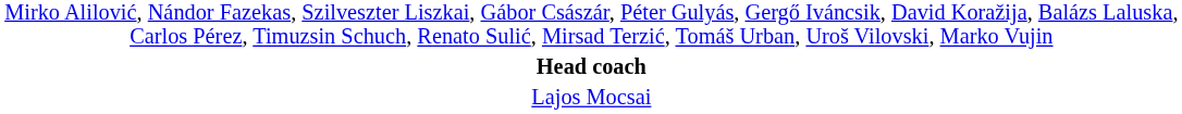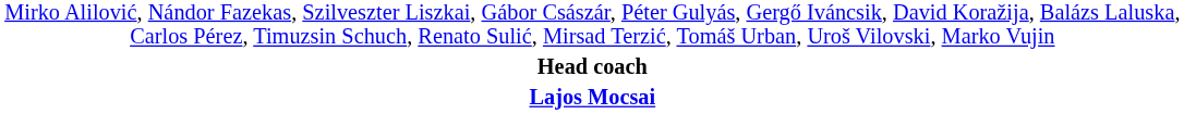row 3 | column 1: normal -> bold
